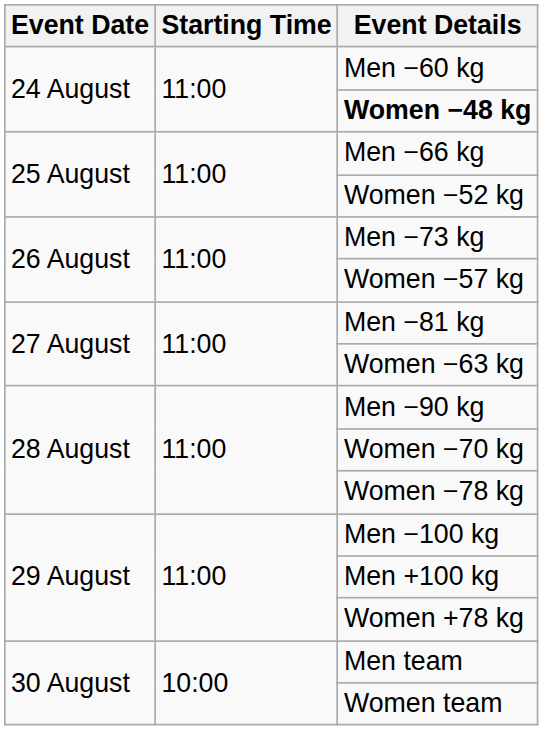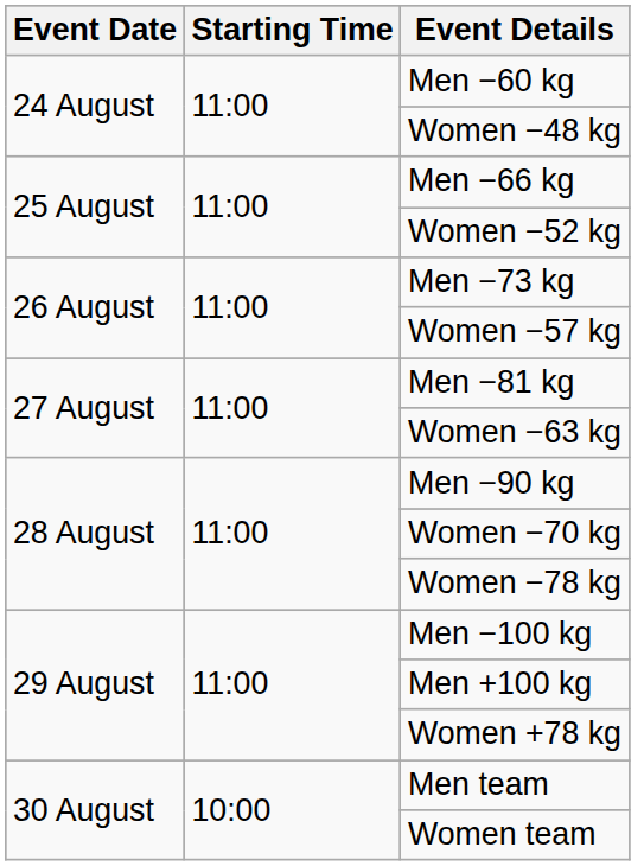Women −48 kg | Event Details: bold -> normal
